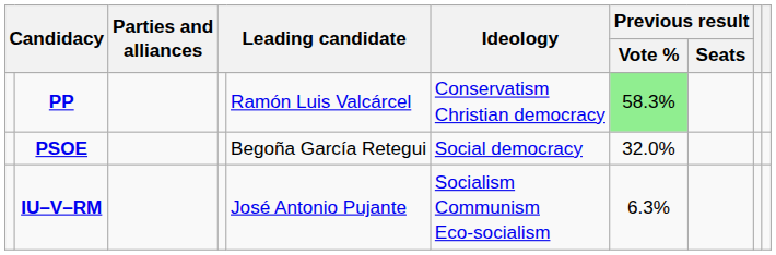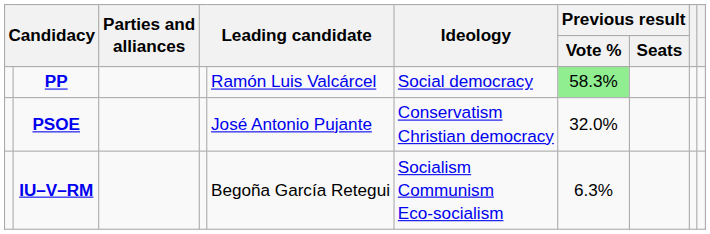PP | Ideology: Conservatism Christian democracy -> Social democracy
PSOE | column 5: Begoña García Retegui -> José Antonio Pujante
PSOE | Ideology: Social democracy -> Conservatism Christian democracy
IU–V–RM | column 5: José Antonio Pujante -> Begoña García Retegui
